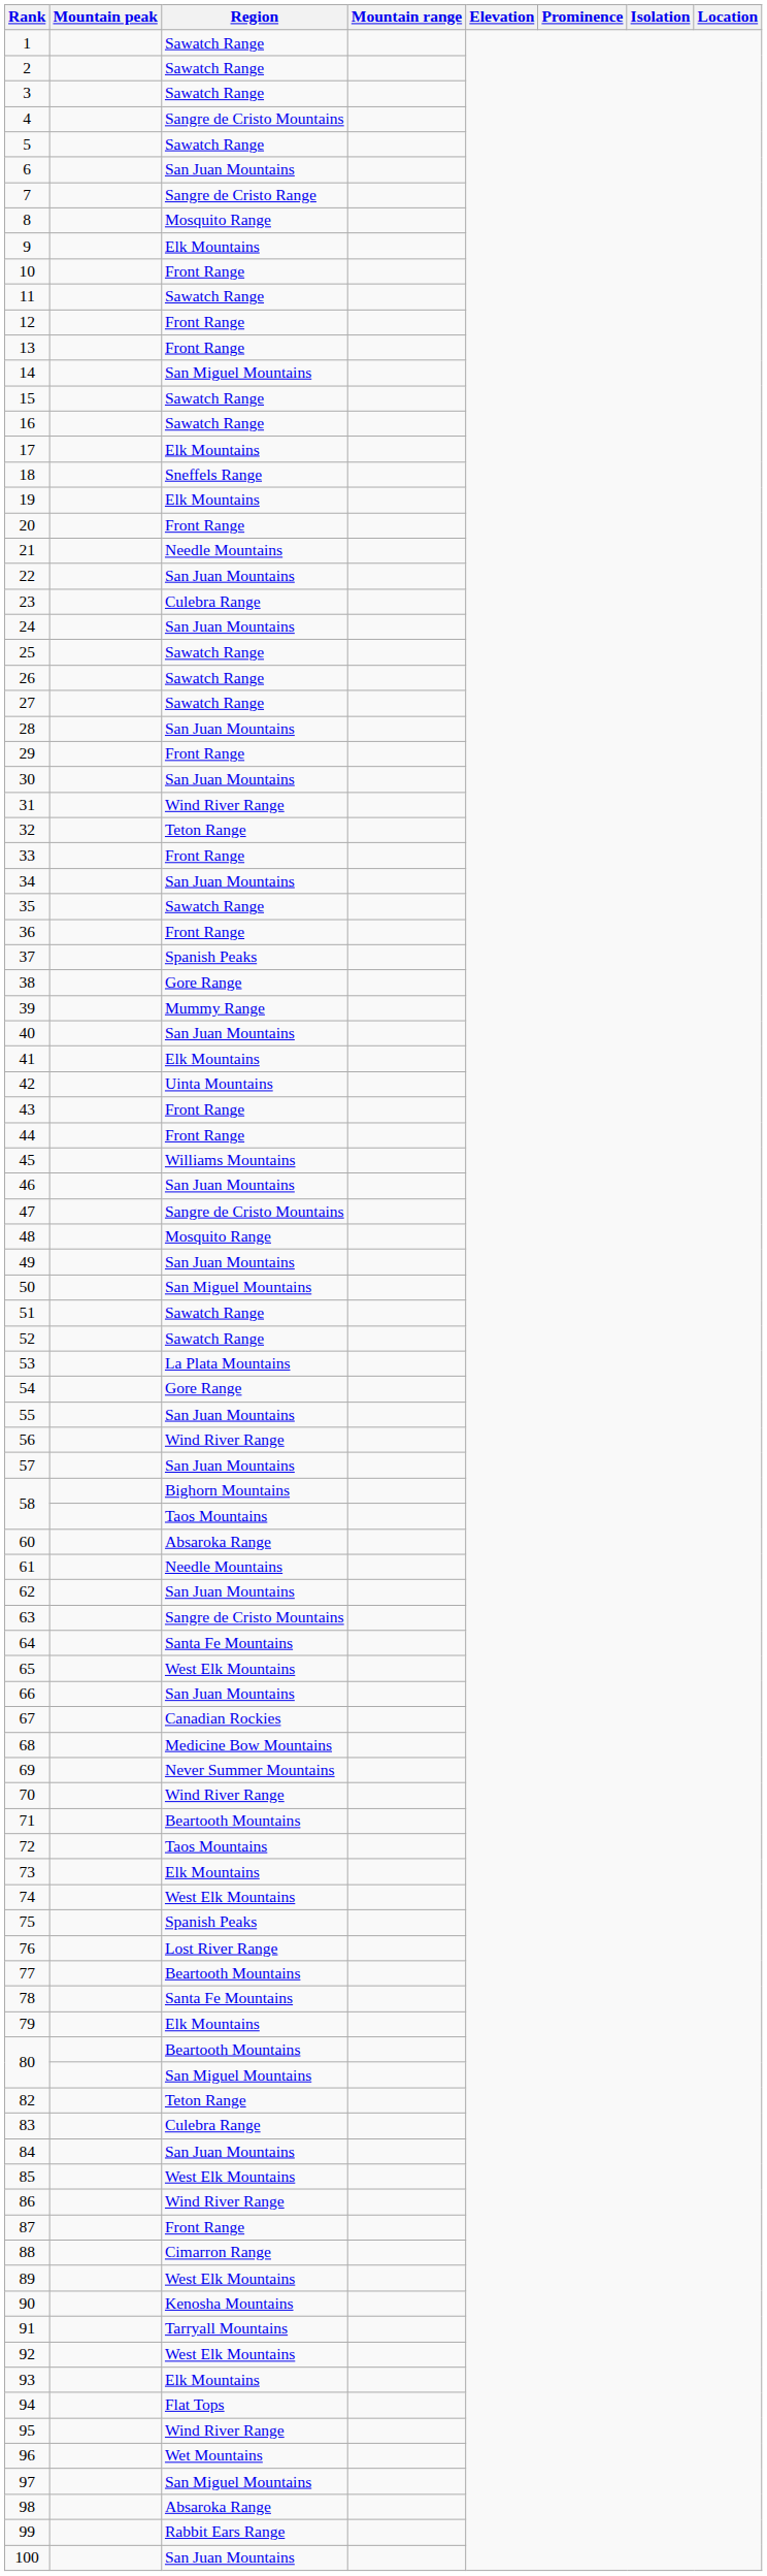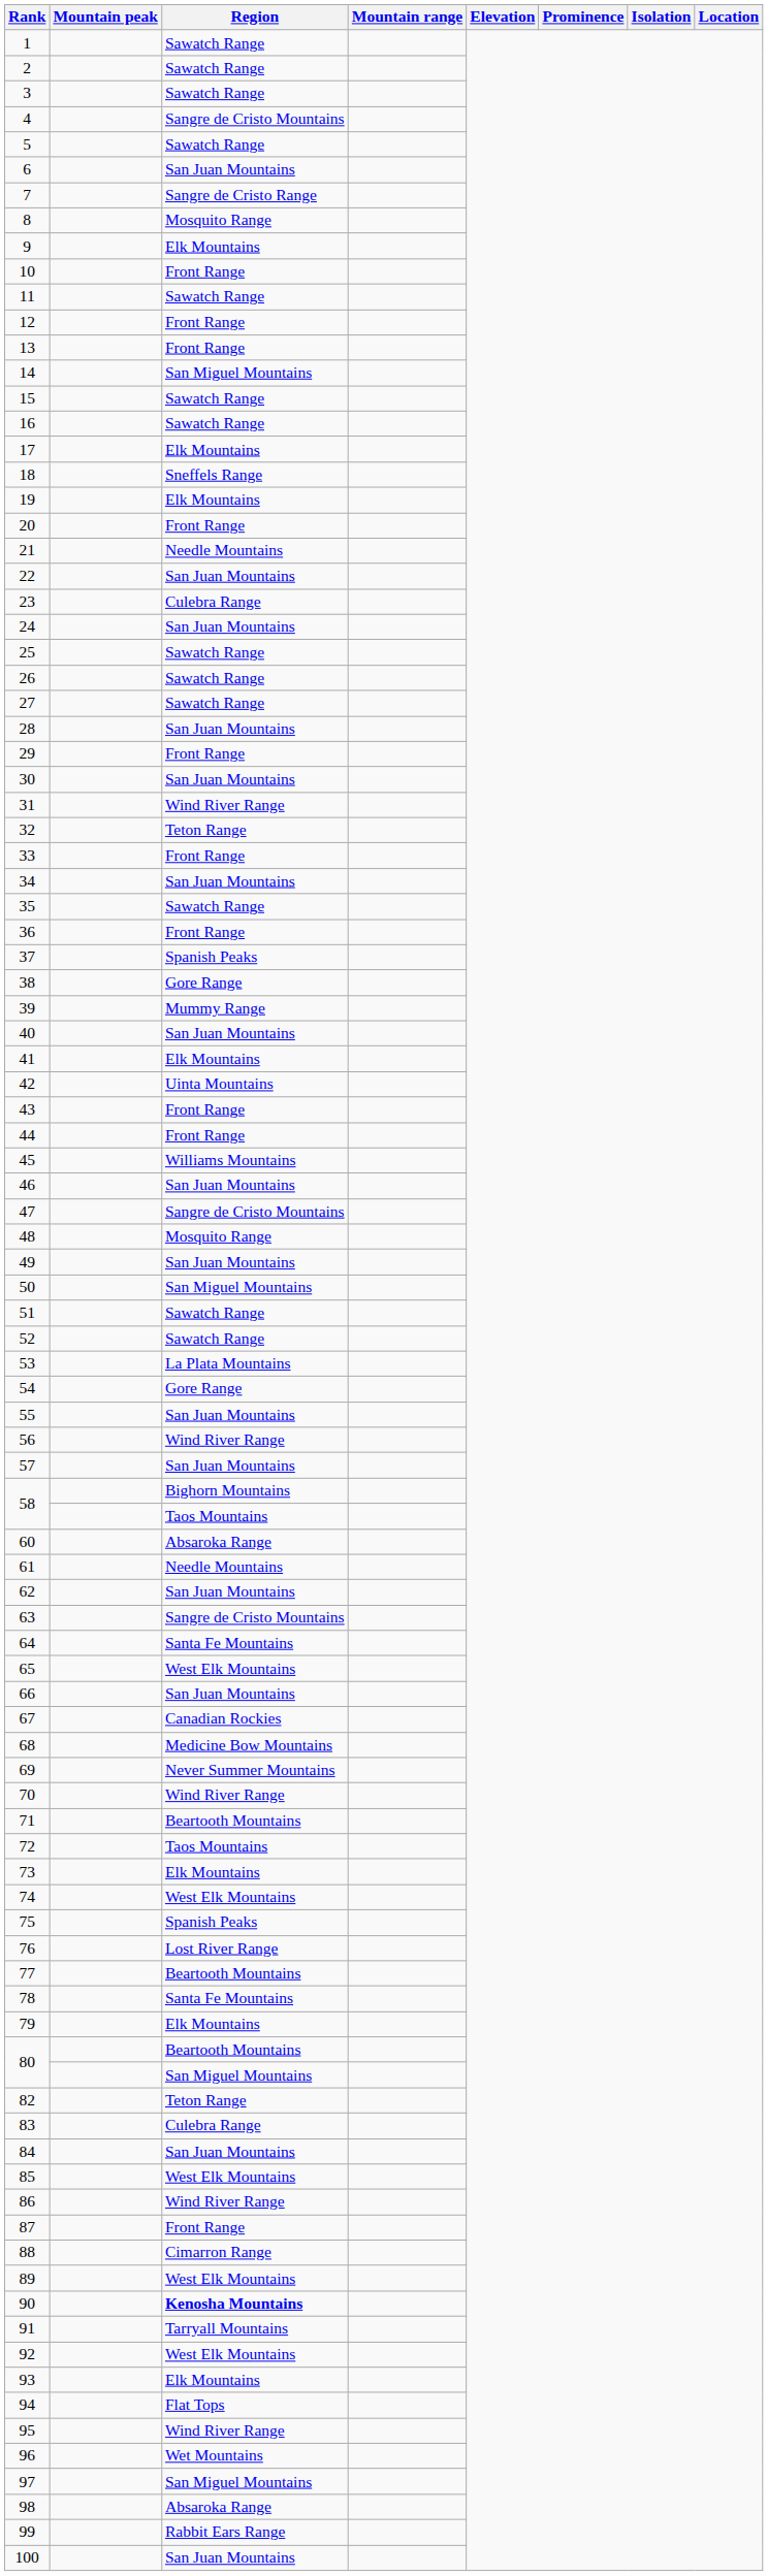90 | Region: normal -> bold
